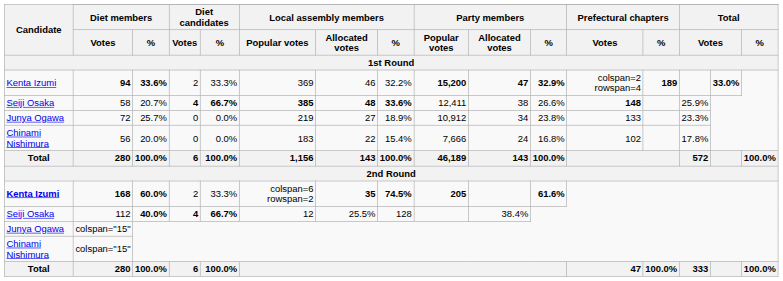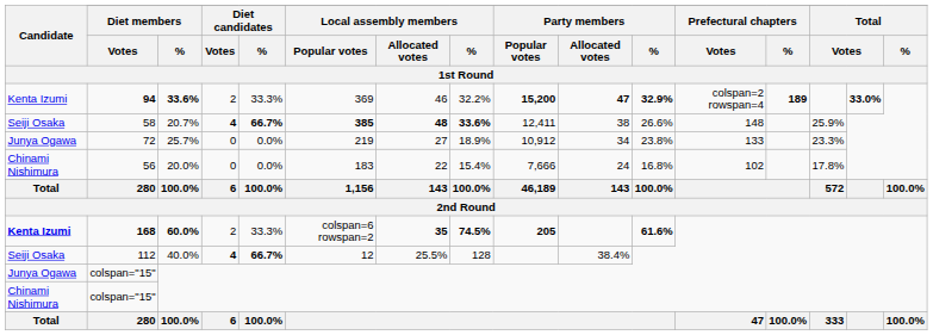58 | Prefectural chapters / Votes: bold -> normal
112 | Diet members / %: bold -> normal
